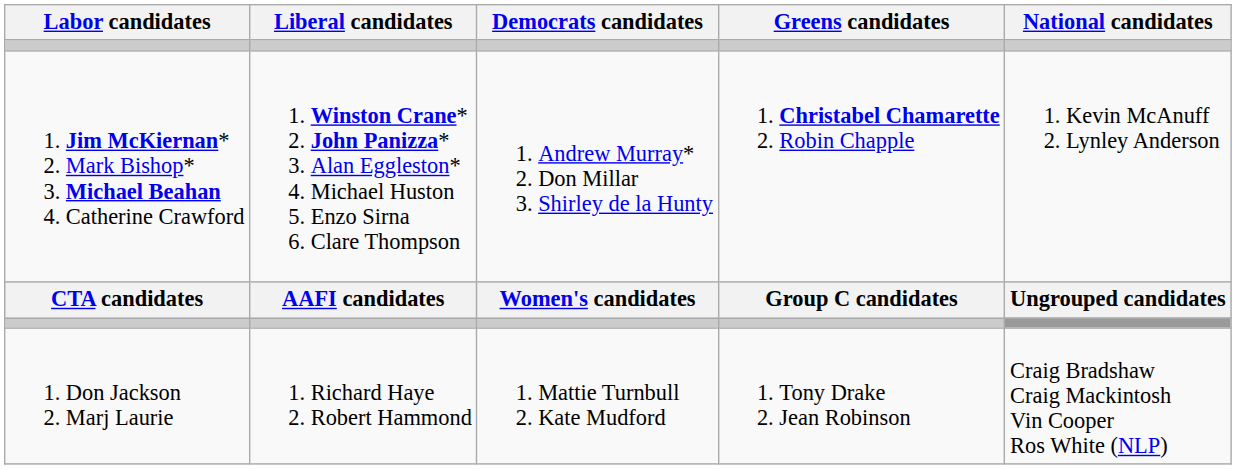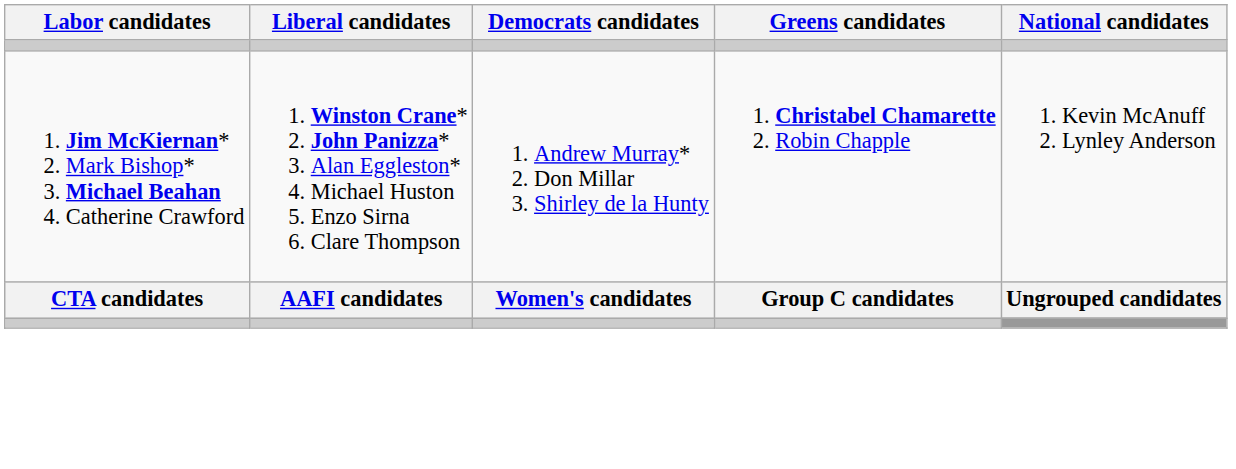- row: Don Jackson Marj Laurie | Richard Haye Robert Hammond | Mattie Turnbull Kate Mudford | Tony Drake Jean Robinson | Craig Bradshaw Craig Mackintosh Vin Cooper Ros White (NLP)
